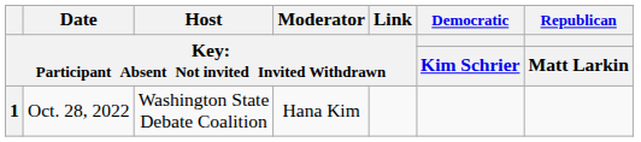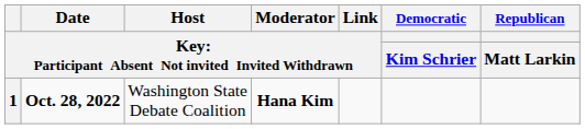1 | column 2: normal -> bold
1 | column 4: normal -> bold
